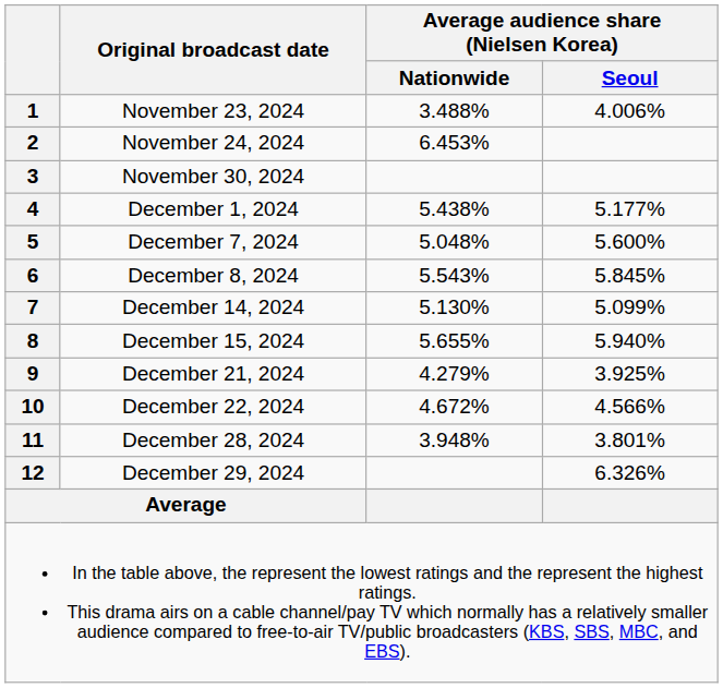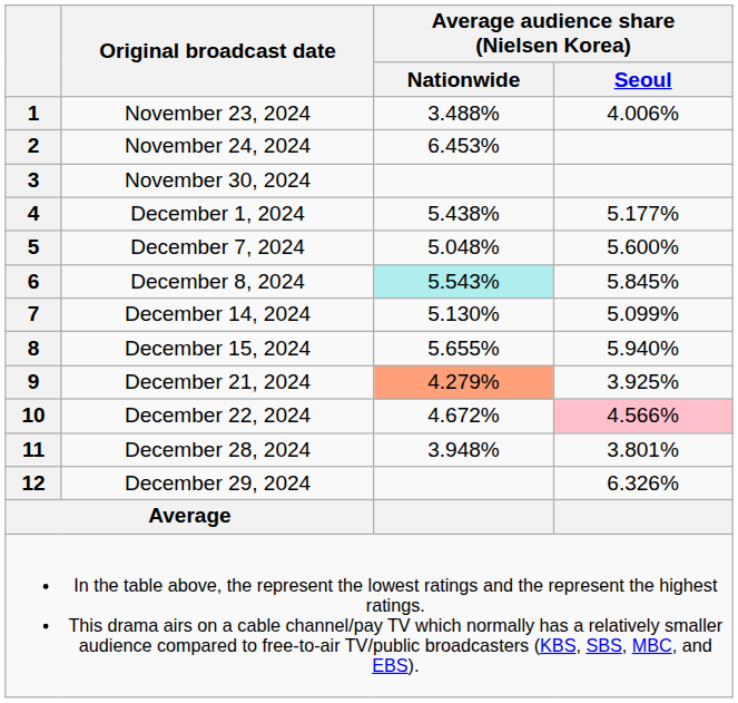6 | Average audience share (Nielsen Korea) / Nationwide: no background -> paleturquoise background
9 | Average audience share (Nielsen Korea) / Nationwide: no background -> lightsalmon background
10 | Average audience share (Nielsen Korea) / Seoul: no background -> pink background
